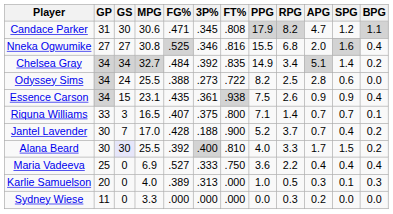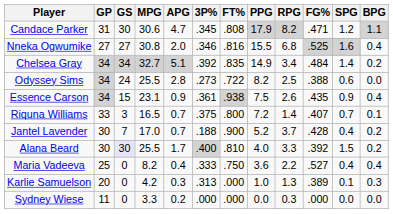columns swapped: FG% <-> APG
Riquna Williams | PPG: 7.1 -> 7.2
Maria Vadeeva | MPG: 6.9 -> 8.2
Karlie Samuelson | MPG: 4.0 -> 4.2
Karlie Samuelson | RPG: 0.5 -> 1.3
